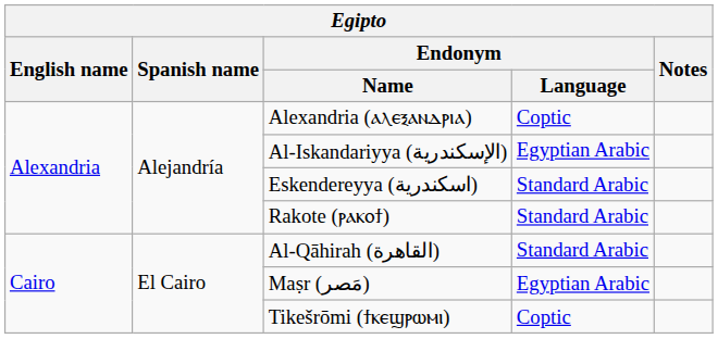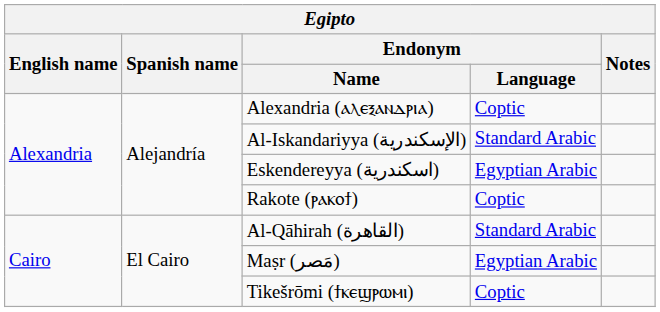Al-Iskandariyya (الإسكندرية) | Endonym / Language: Egyptian Arabic -> Standard Arabic
Eskendereyya (اسكندرية) | Endonym / Language: Standard Arabic -> Egyptian Arabic
Rakote (ⲣⲁⲕⲟϯ) | Endonym / Language: Standard Arabic -> Coptic
